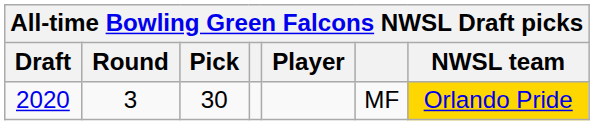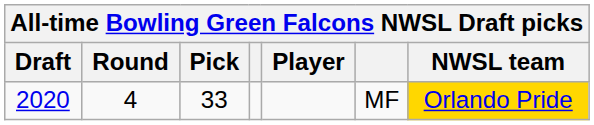2020 | Round: 3 -> 4
2020 | Pick: 30 -> 33
